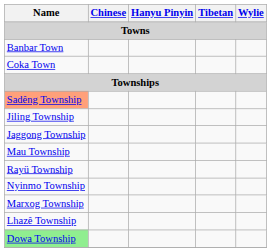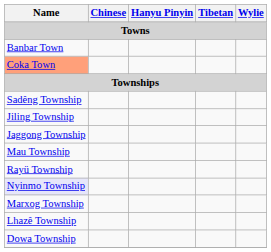Coka Town | Name: no background -> lightsalmon background
Sadêng Township | Name: lightsalmon background -> no background
Nyinmo Township | Name: no background -> lavender background
Dowa Township | Name: lightgreen background -> no background
